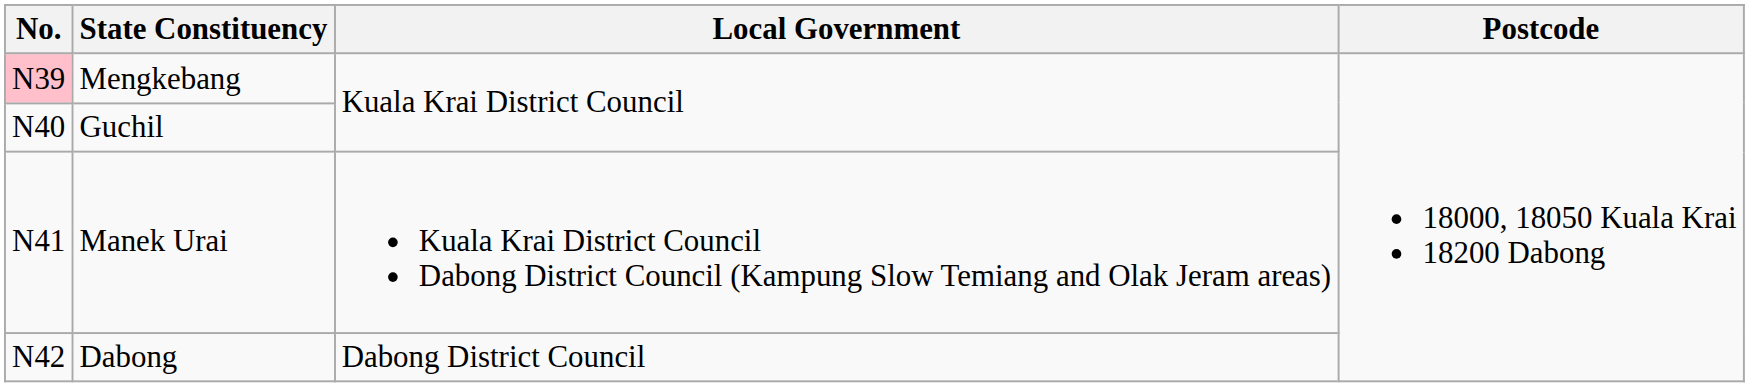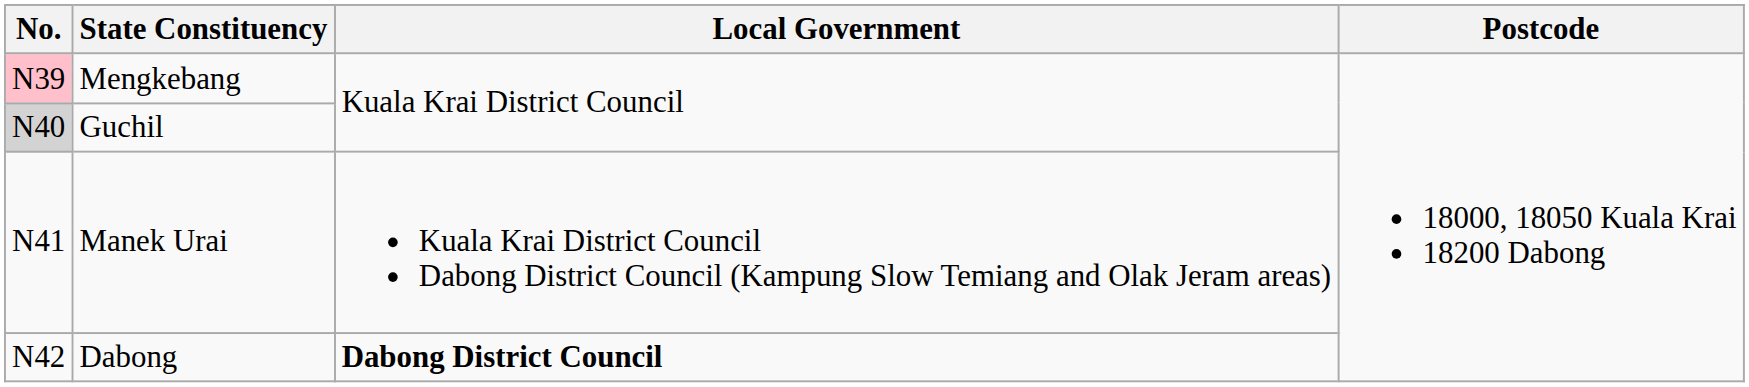Guchil | No.: no background -> lightgrey background
Dabong | Local Government: normal -> bold
